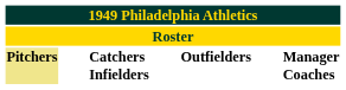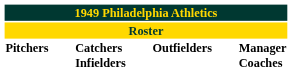Pitchers | column 1: khaki background -> no background
